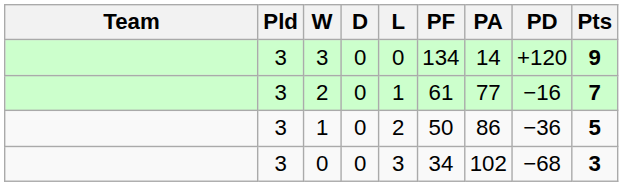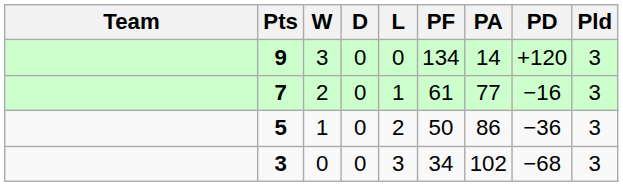columns swapped: Pld <-> Pts
